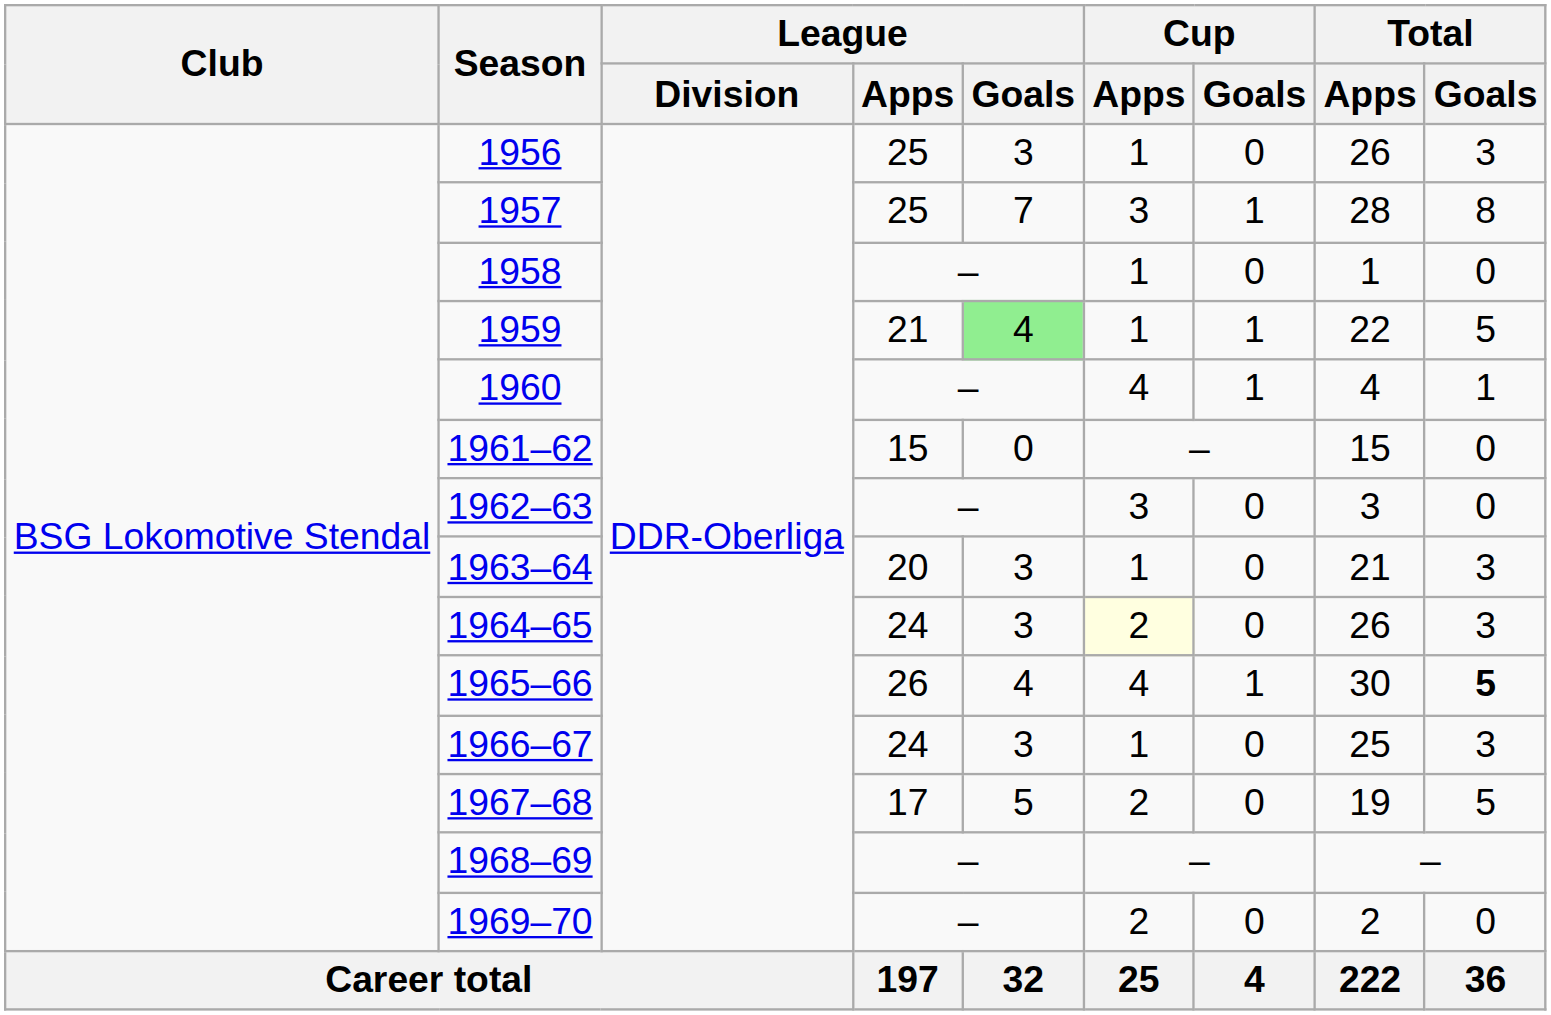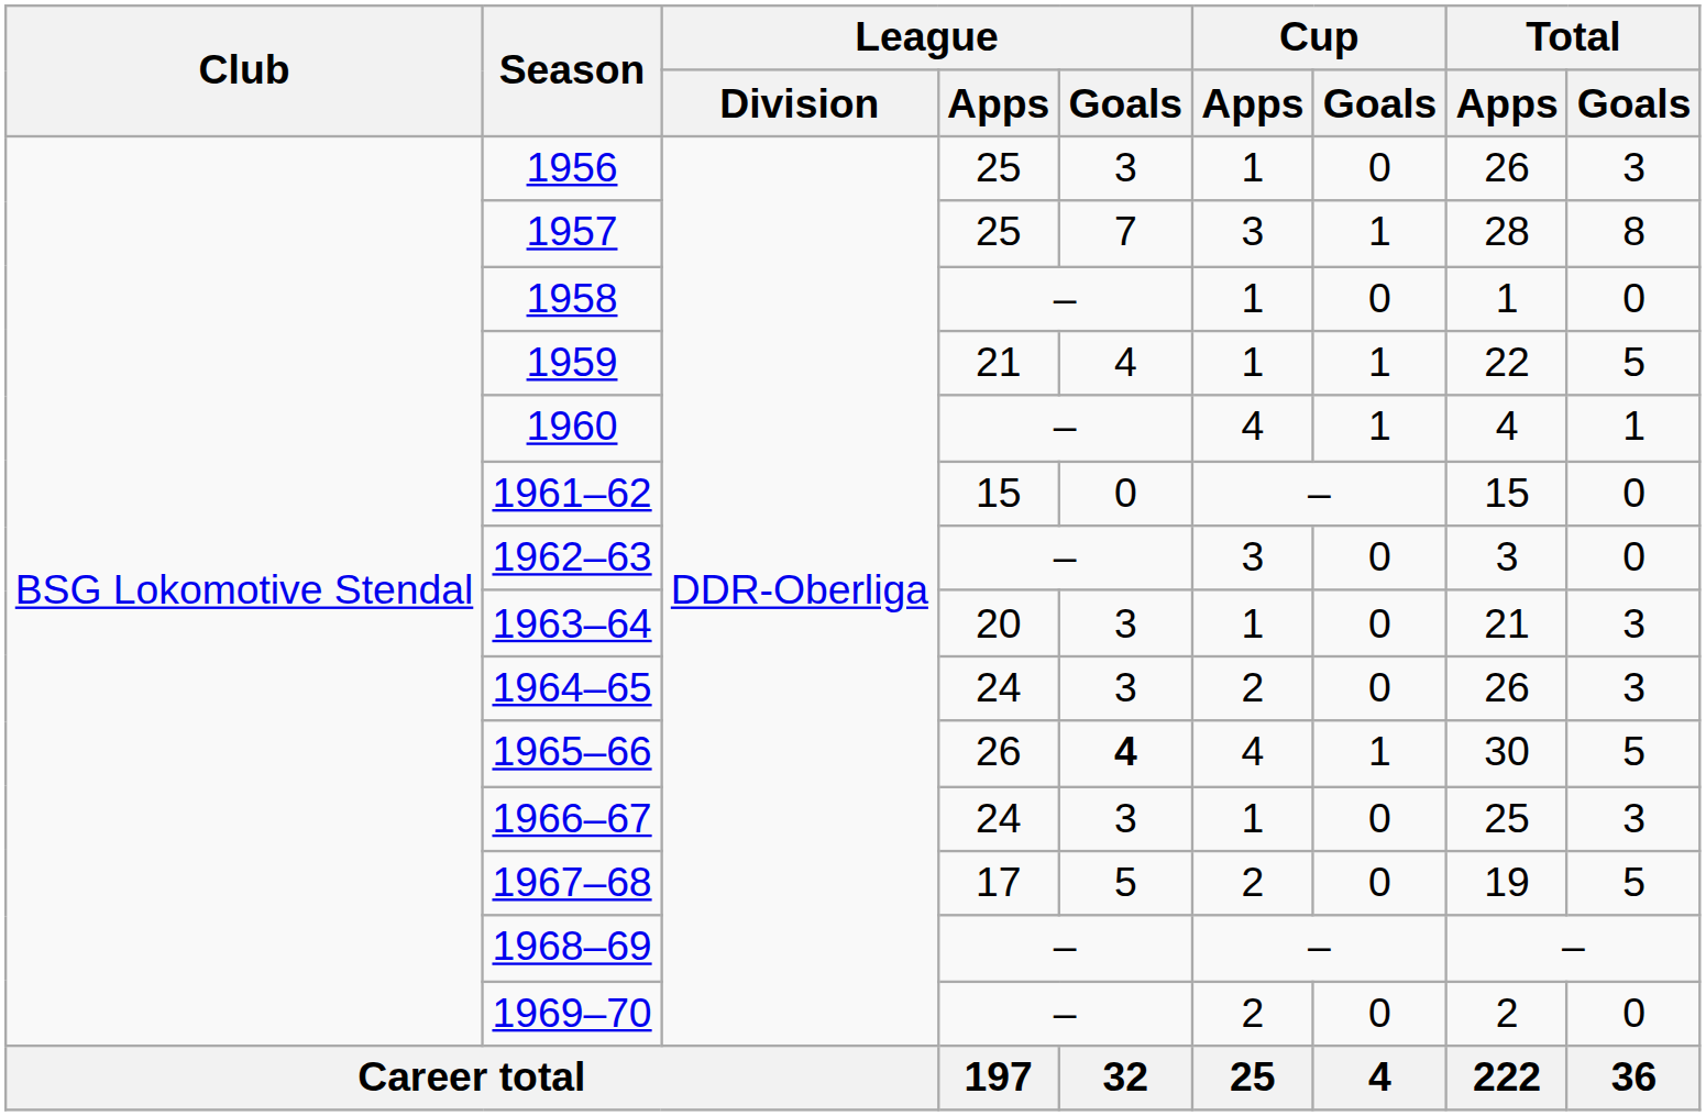1959 | League / Goals: lightgreen background -> no background
1964–65 | Cup / Apps: lightyellow background -> no background
1965–66 | League / Goals: normal -> bold
1965–66 | Total / Goals: bold -> normal
